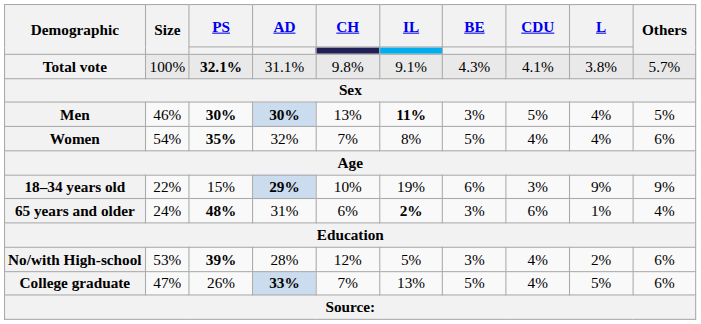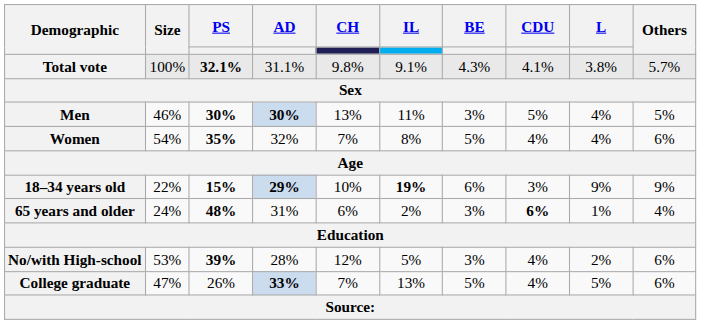Men | IL: bold -> normal
18–34 years old | PS: normal -> bold
18–34 years old | IL: normal -> bold
65 years and older | IL: bold -> normal
65 years and older | CDU: normal -> bold
